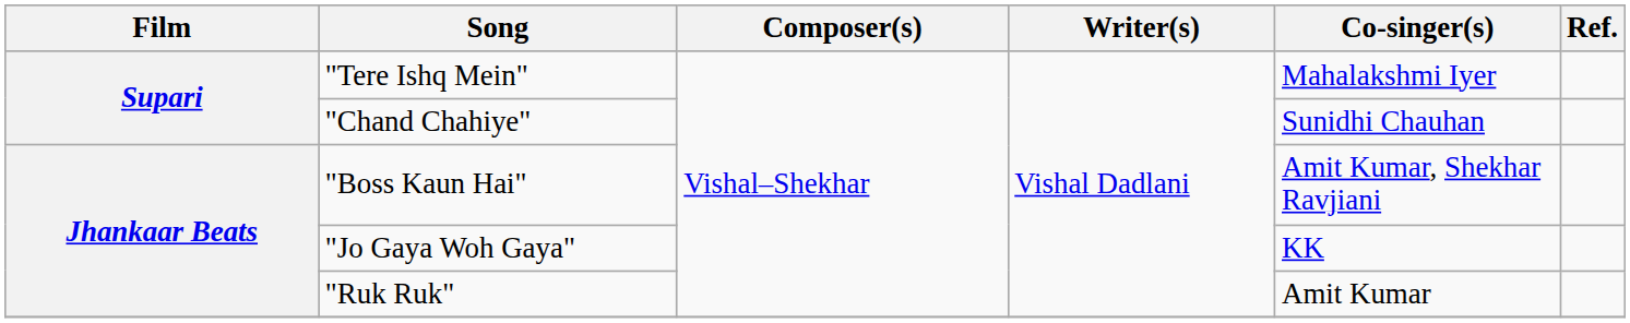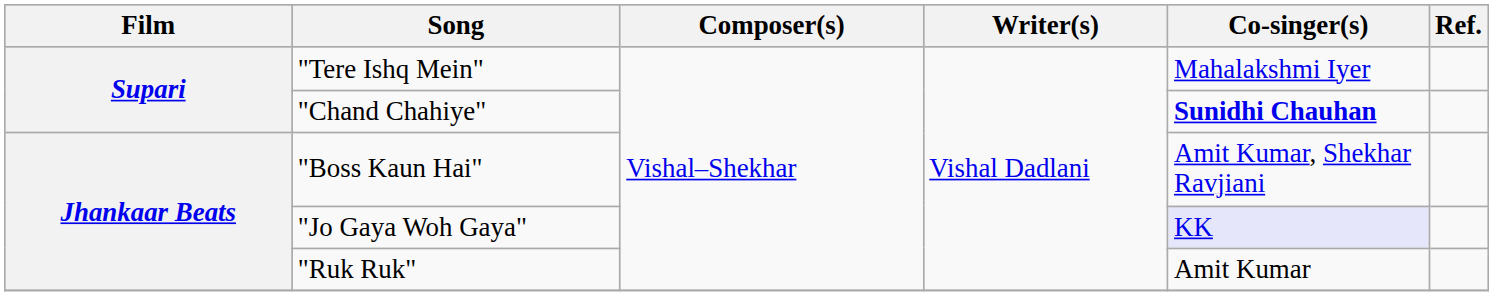"Chand Chahiye" | Co-singer(s): normal -> bold
"Jo Gaya Woh Gaya" | Co-singer(s): no background -> lavender background
